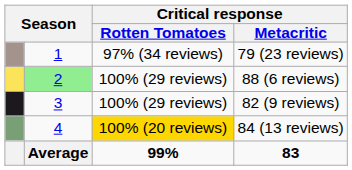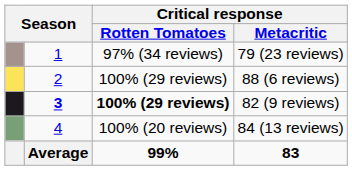88 (6 reviews) | column 2: lightgreen background -> no background
82 (9 reviews) | column 2: normal -> bold
82 (9 reviews) | Critical response / Rotten Tomatoes: normal -> bold
84 (13 reviews) | Critical response / Rotten Tomatoes: gold background -> no background
